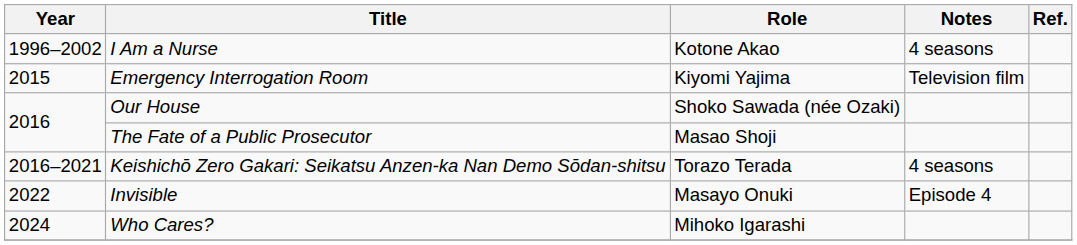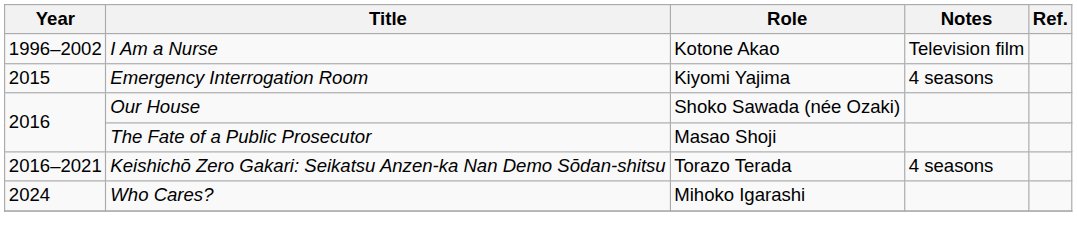I Am a Nurse | Notes: 4 seasons -> Television film
Emergency Interrogation Room | Notes: Television film -> 4 seasons
- row: 2022 | Invisible | Masayo Onuki | Episode 4
